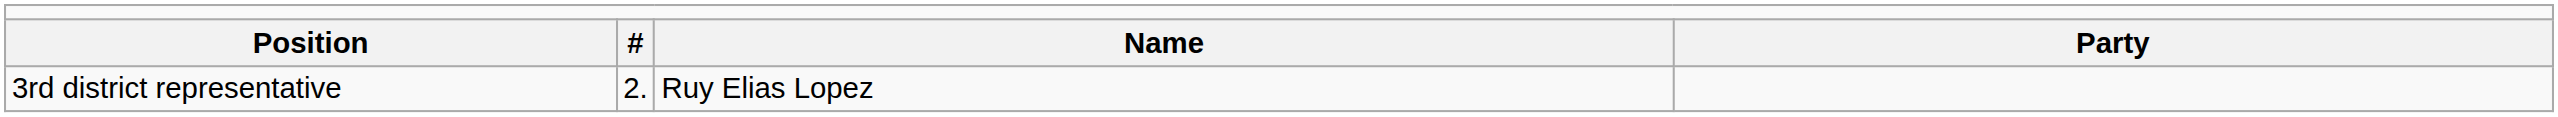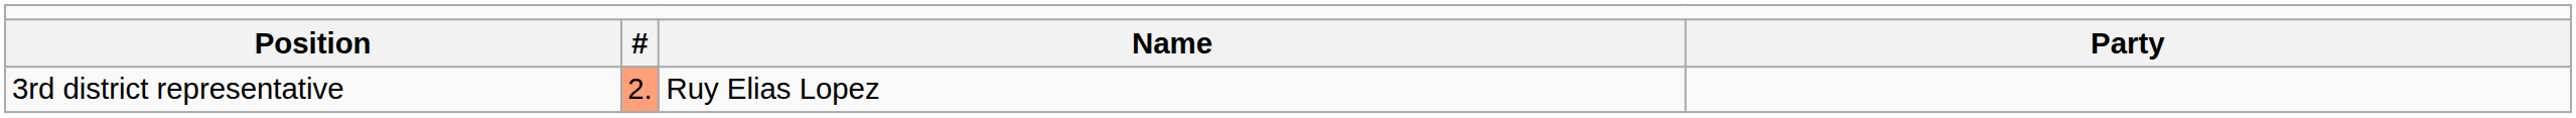3rd district representative | column 2: no background -> lightsalmon background
